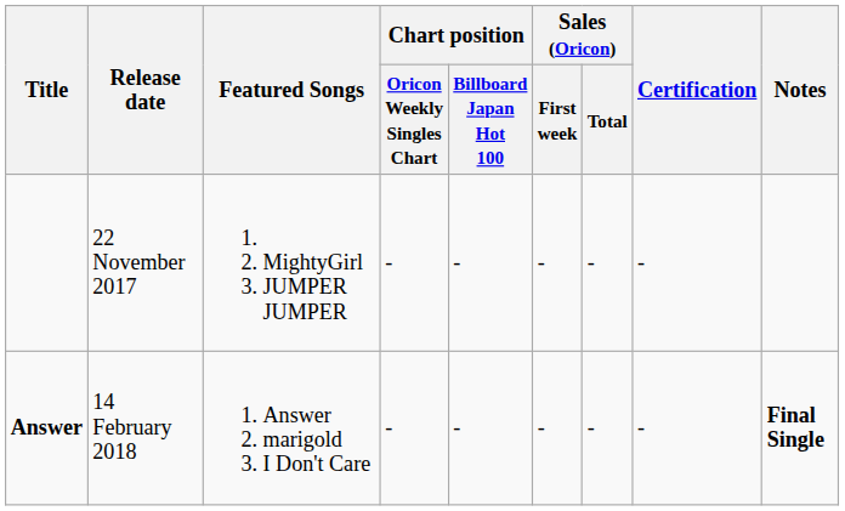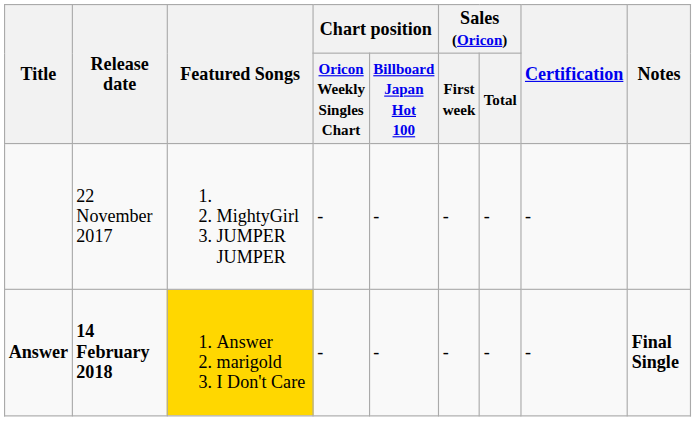Answer | Release date: normal -> bold
Answer | Featured Songs: no background -> gold background
